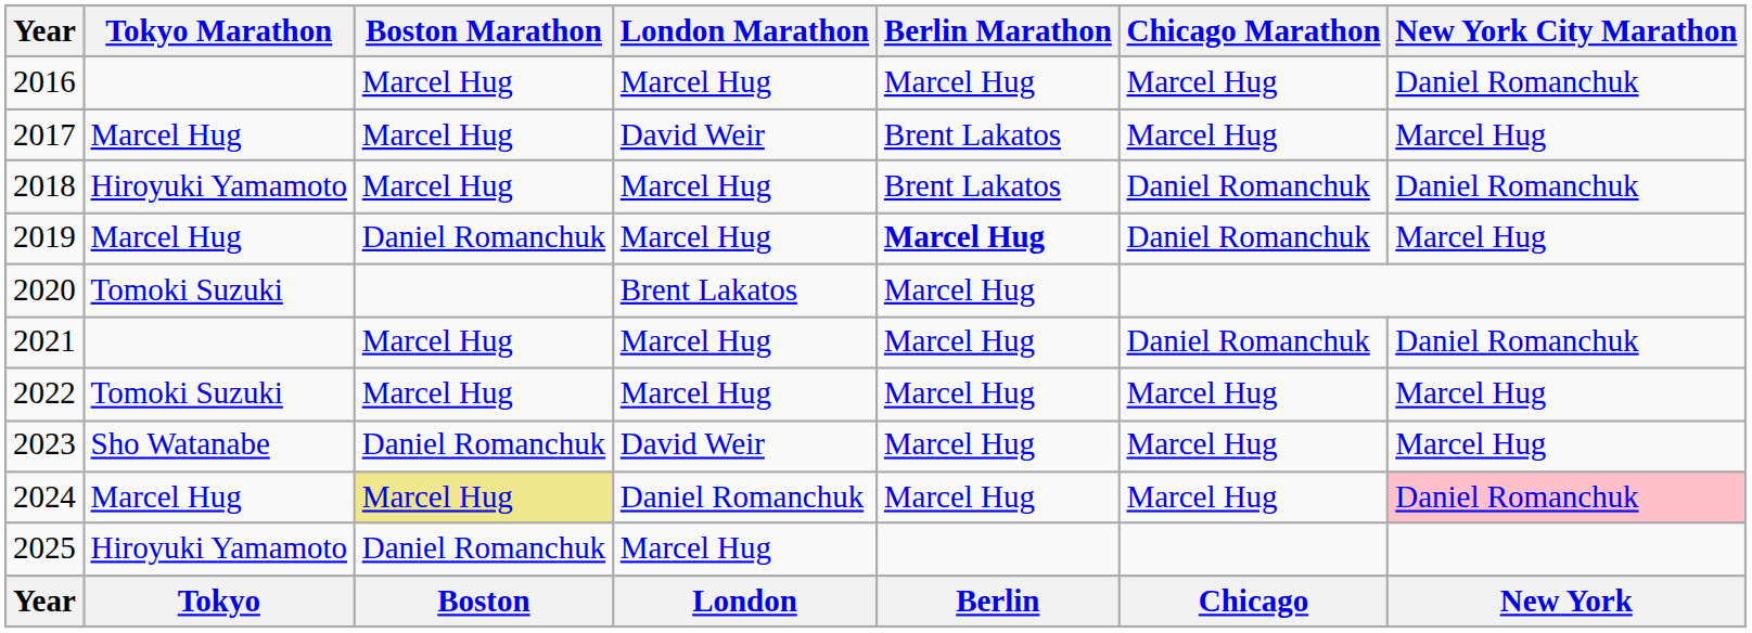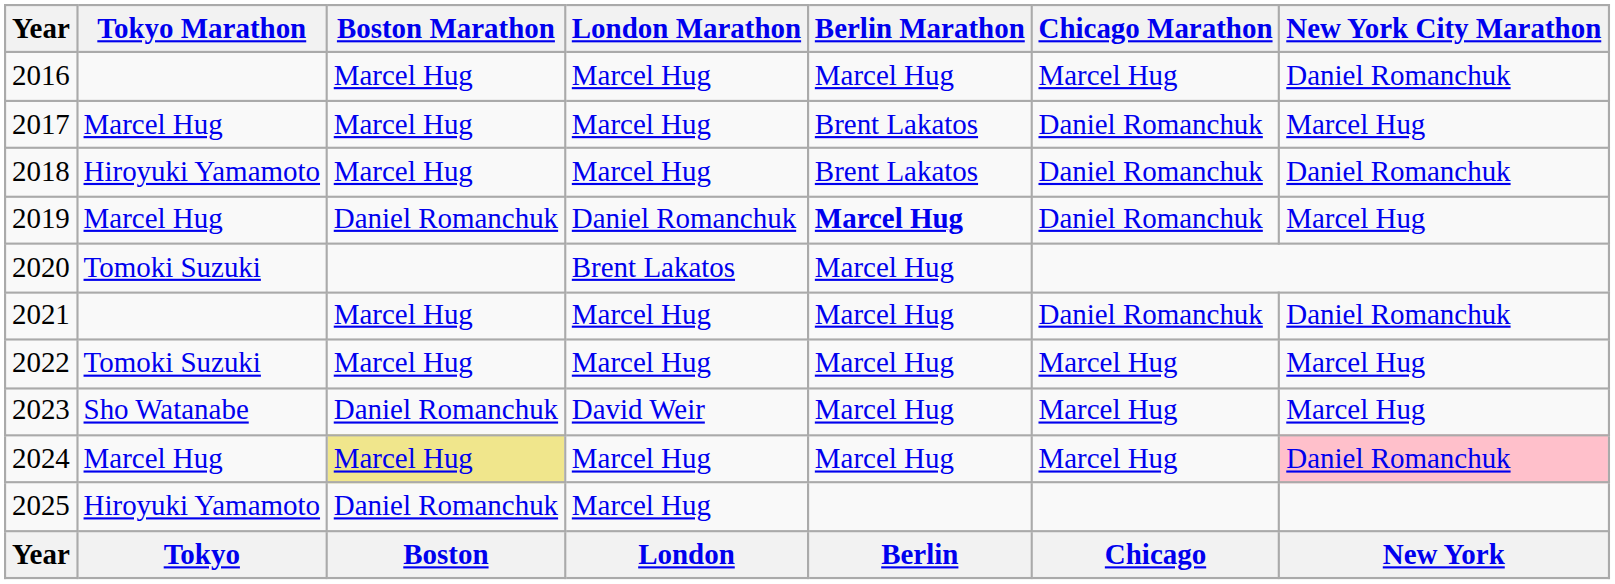2017 | London Marathon: David Weir -> Marcel Hug
2017 | Chicago Marathon: Marcel Hug -> Daniel Romanchuk
2019 | London Marathon: Marcel Hug -> Daniel Romanchuk
2024 | London Marathon: Daniel Romanchuk -> Marcel Hug
